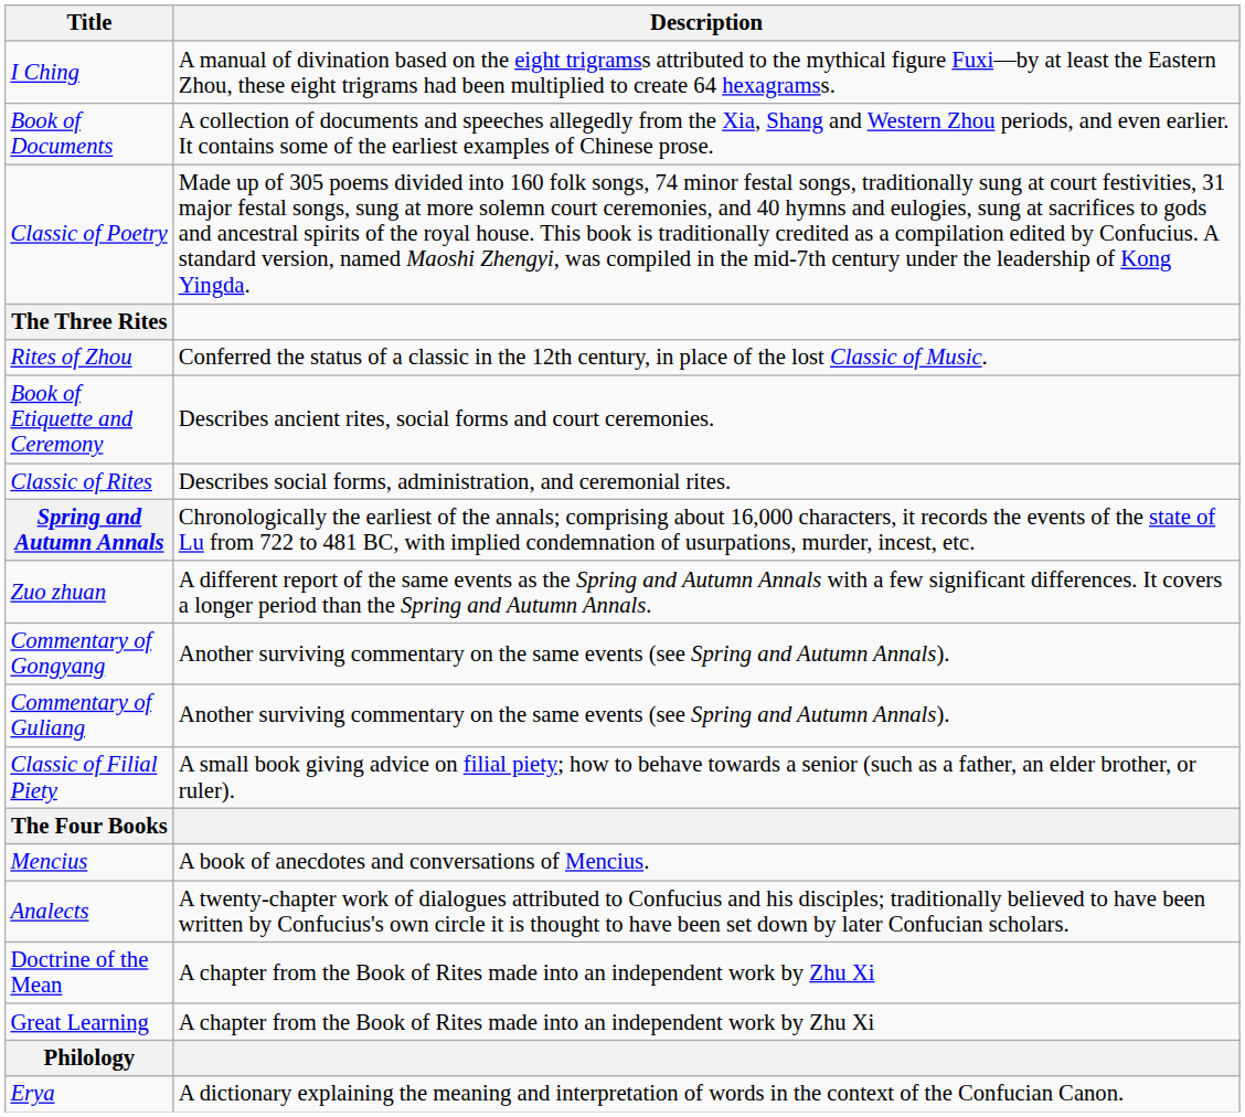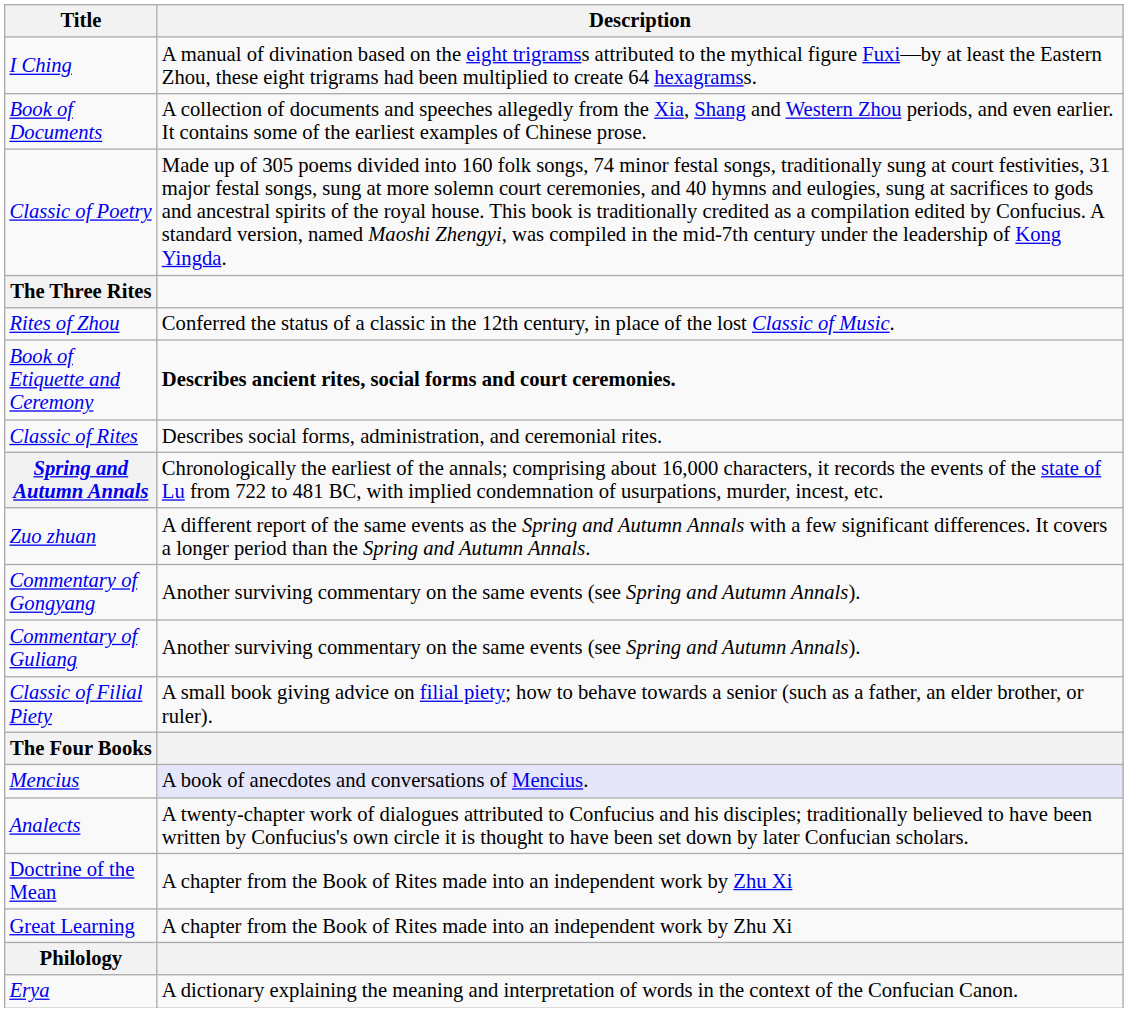Book of Etiquette and Ceremony | Description: normal -> bold
Mencius | Description: no background -> lavender background
